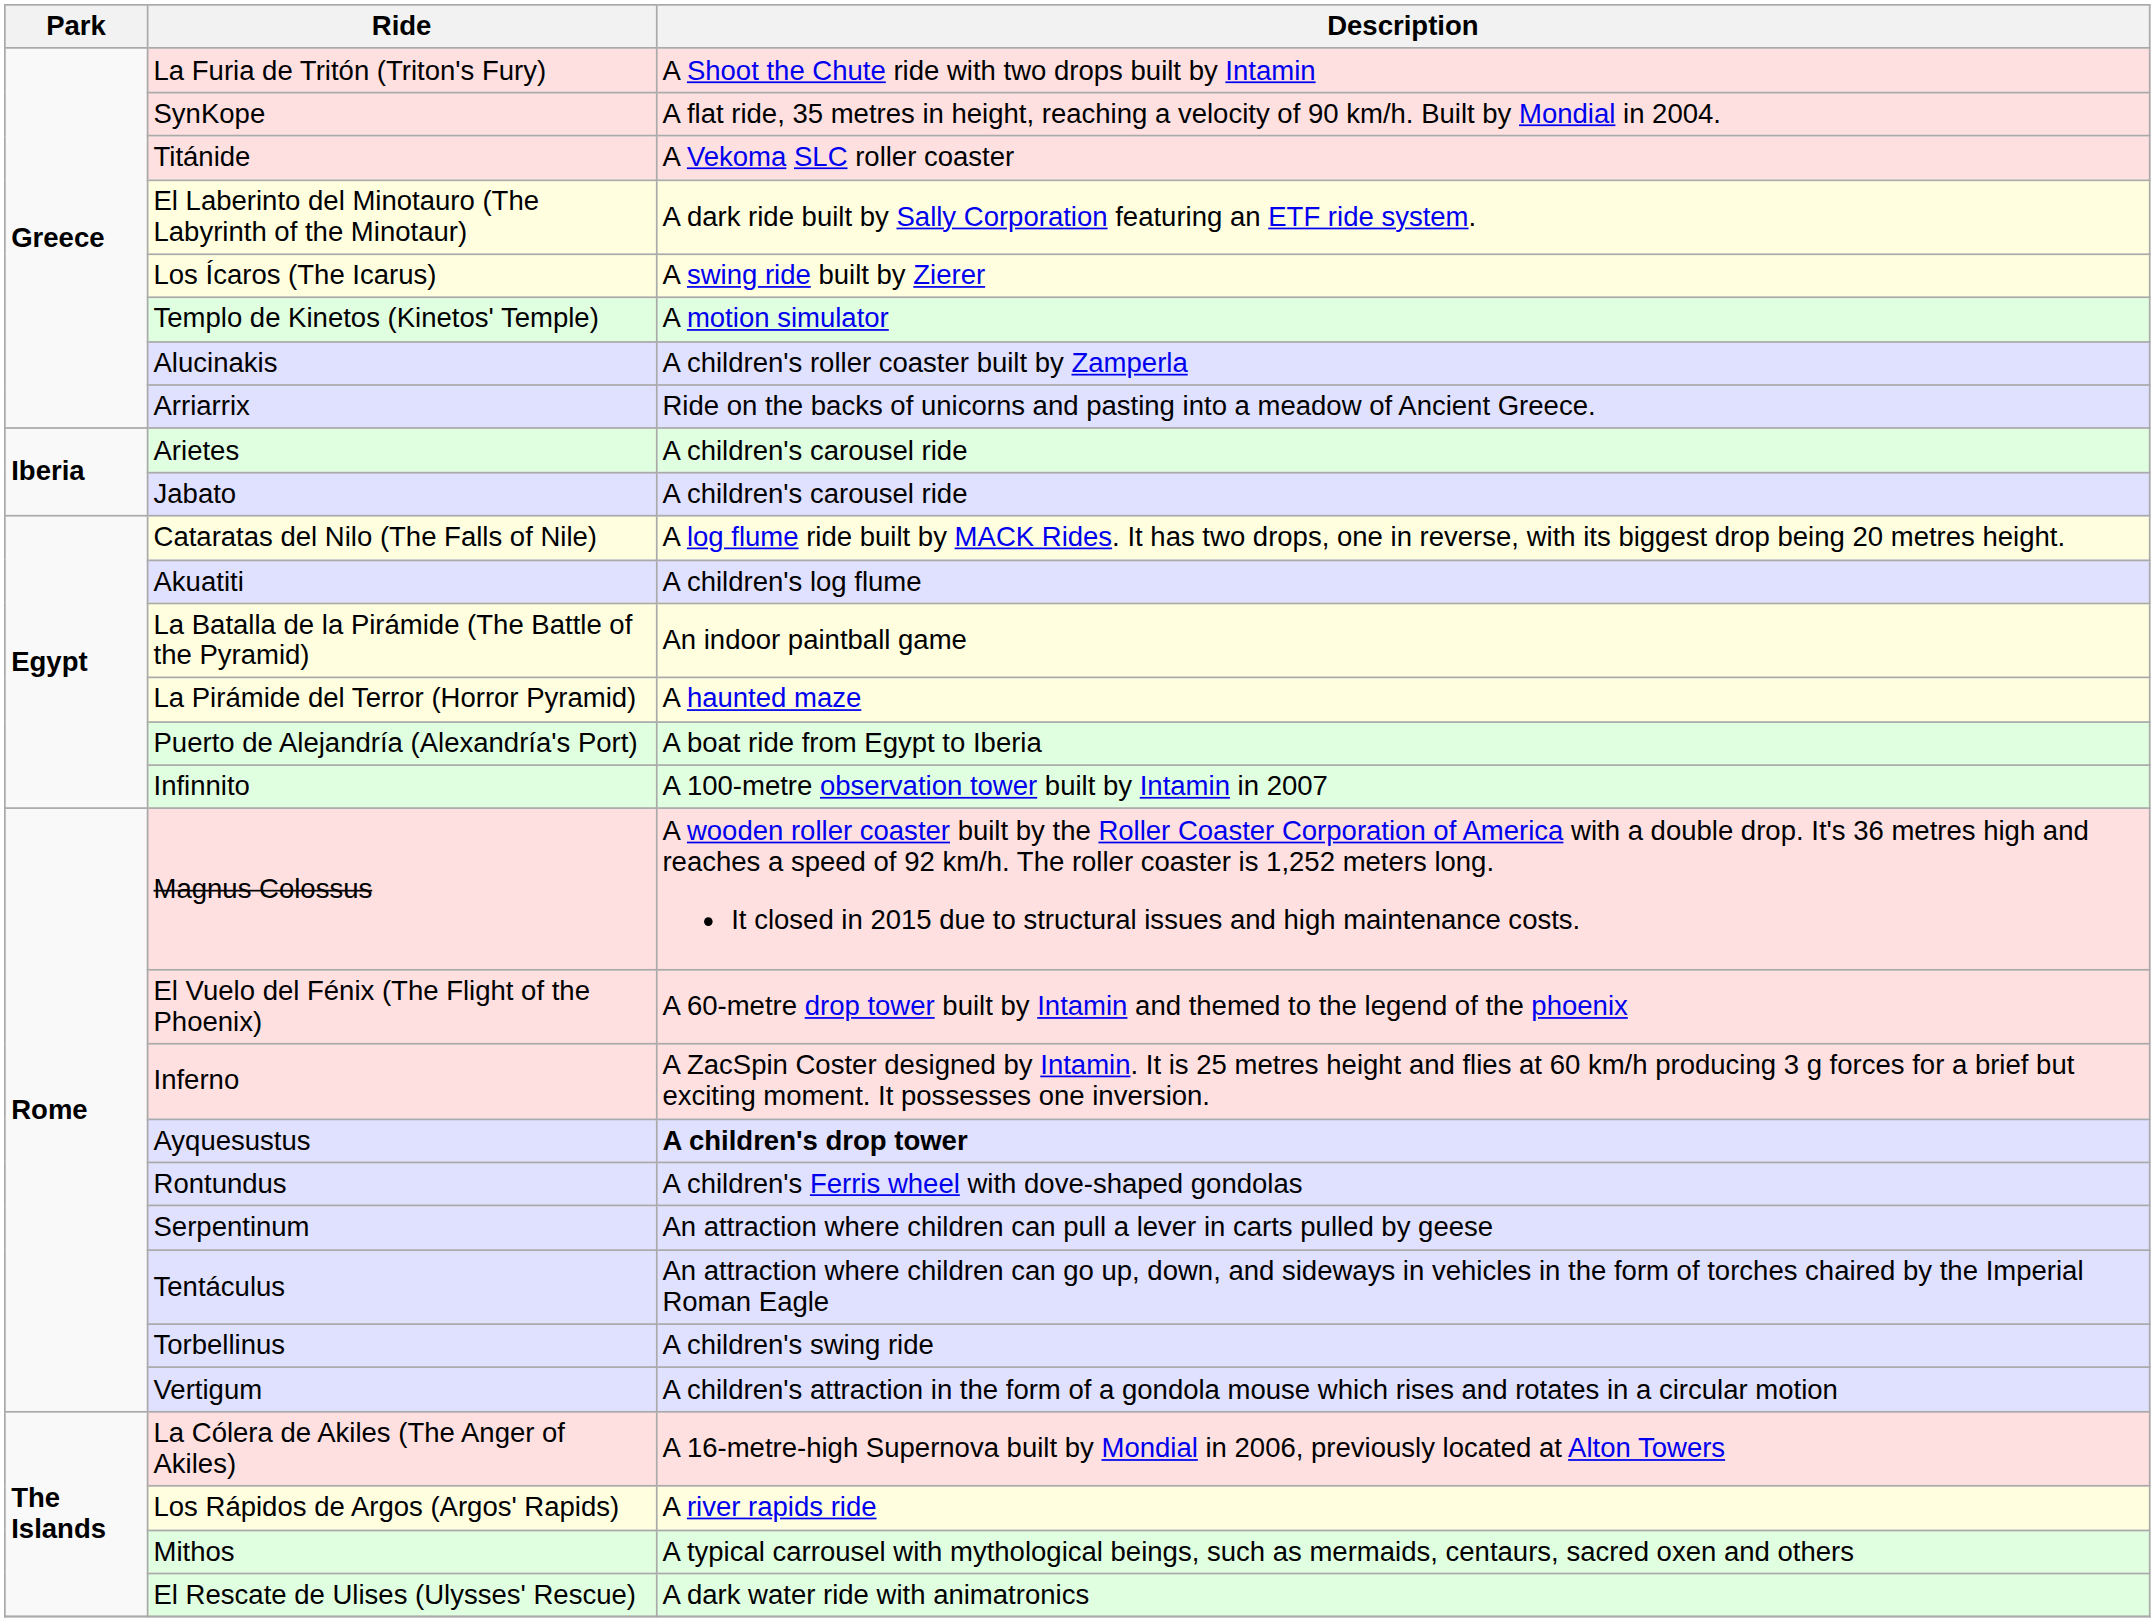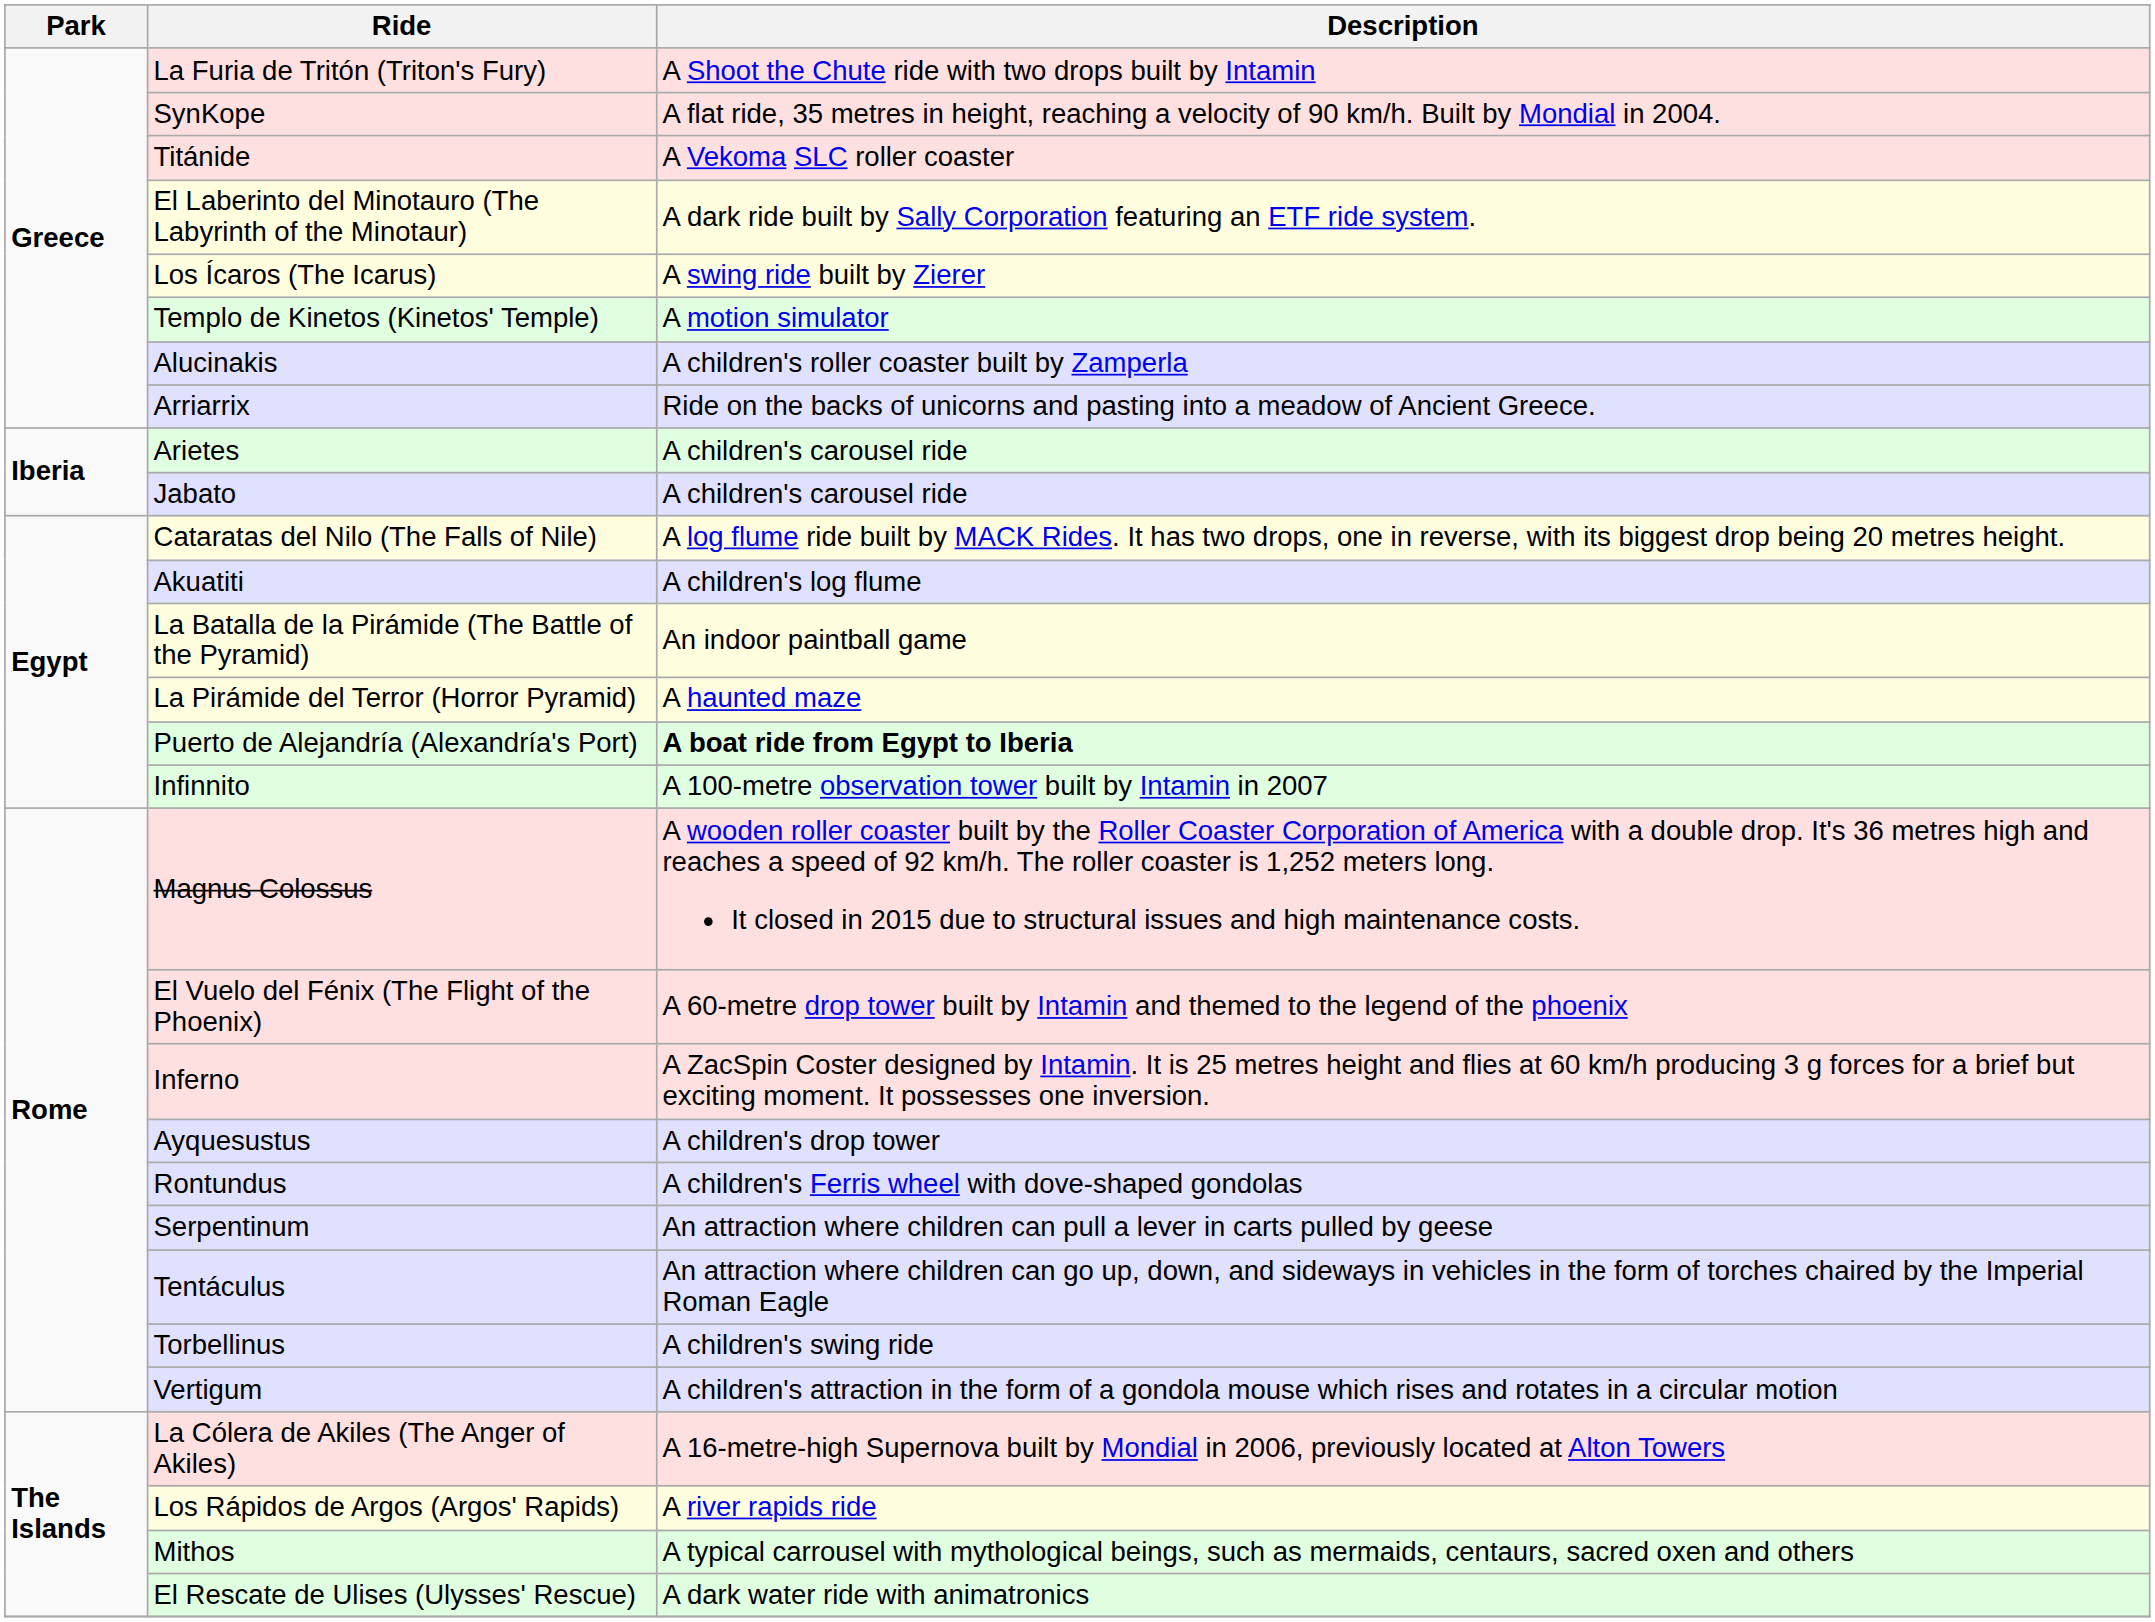Puerto de Alejandría (Alexandría's Port) | Description: normal -> bold
Ayquesustus | Description: bold -> normal
